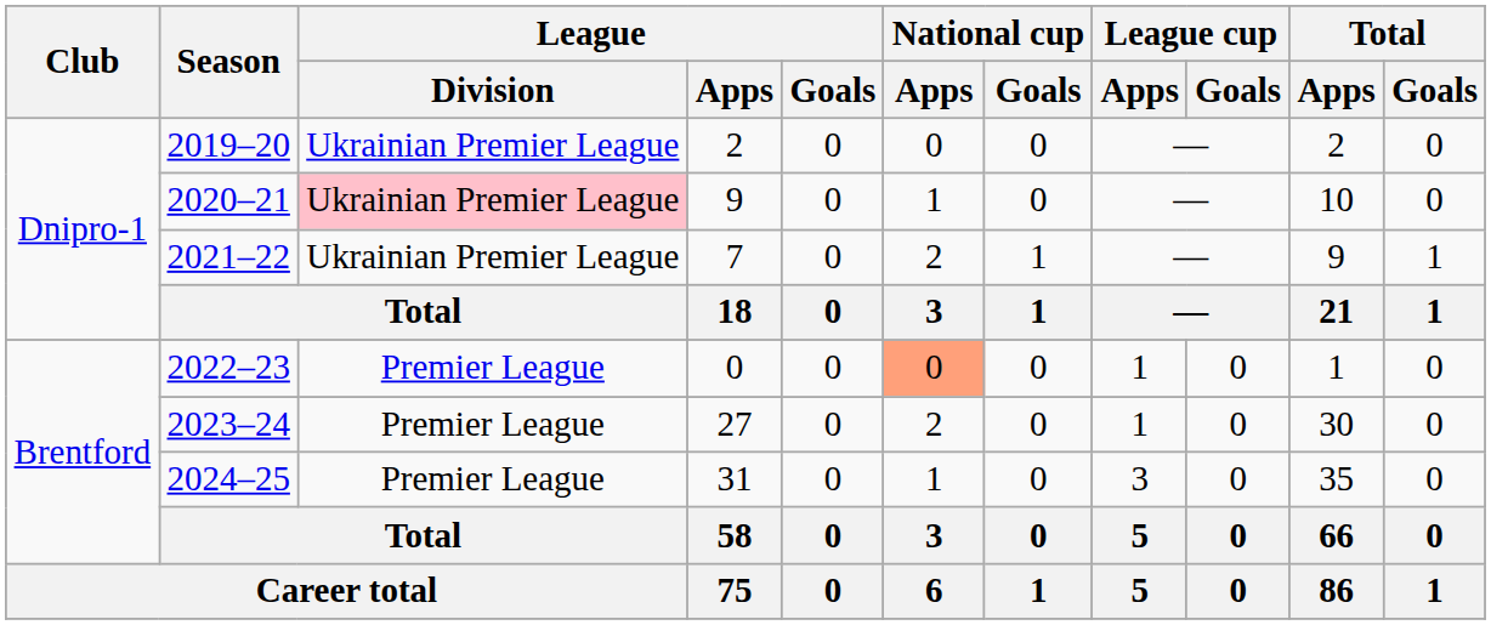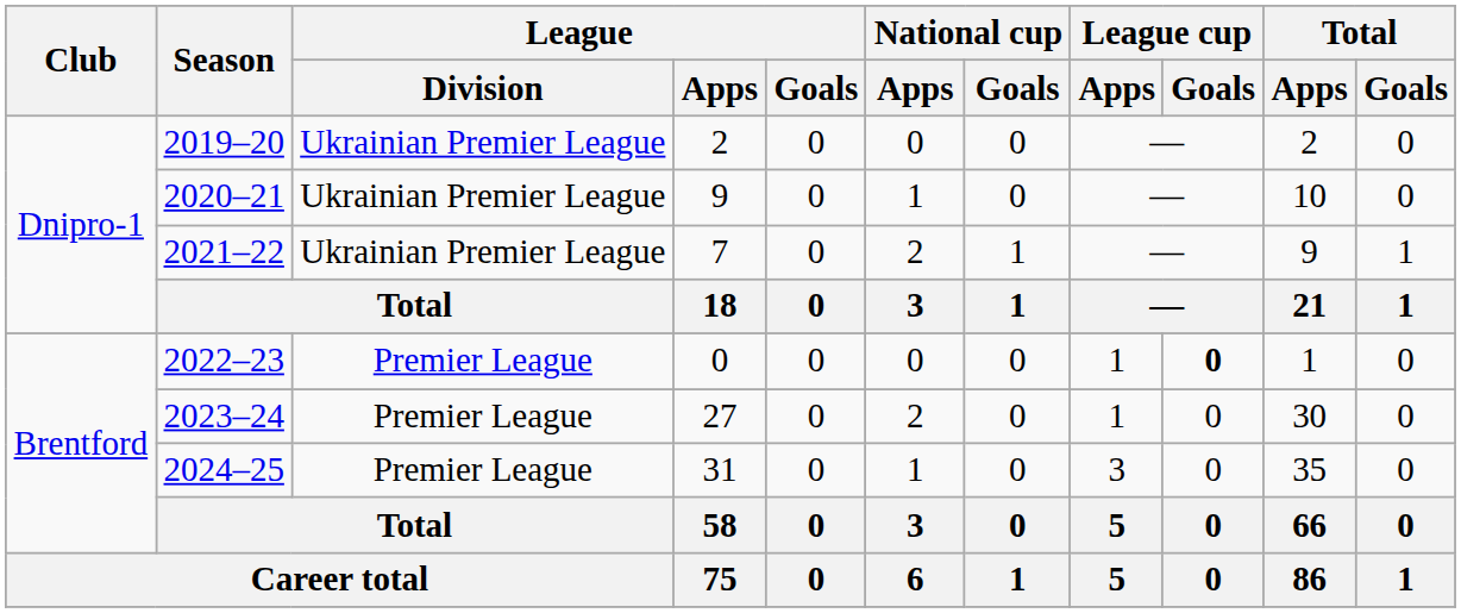2020–21 | League / Division: pink background -> no background
2022–23 | National cup / Apps: lightsalmon background -> no background
2022–23 | League cup / Goals: normal -> bold
